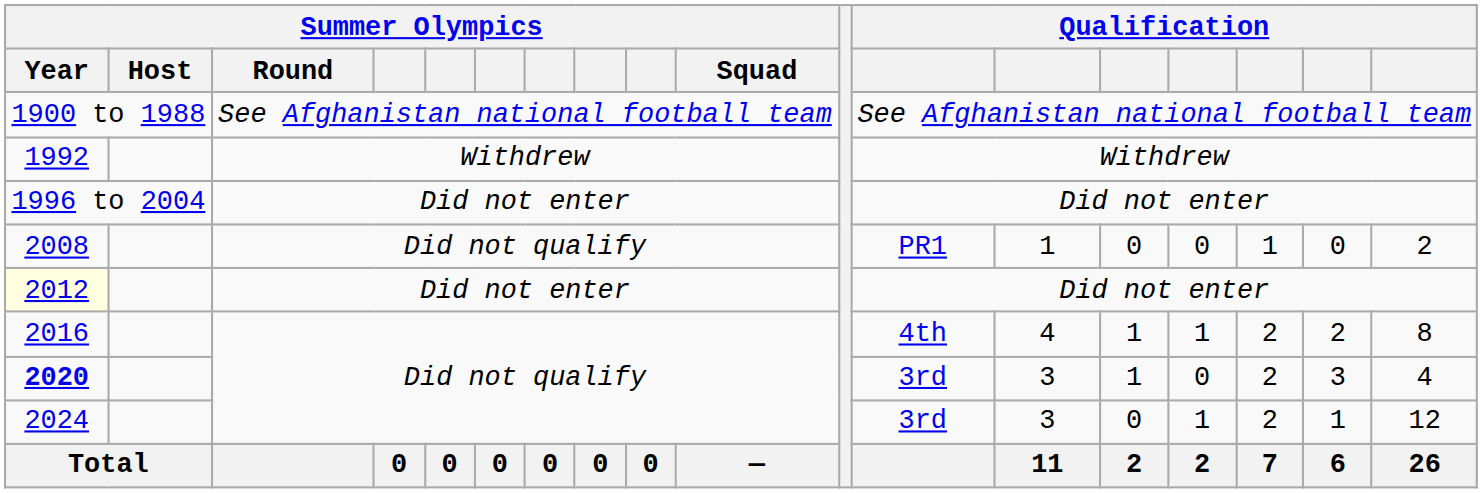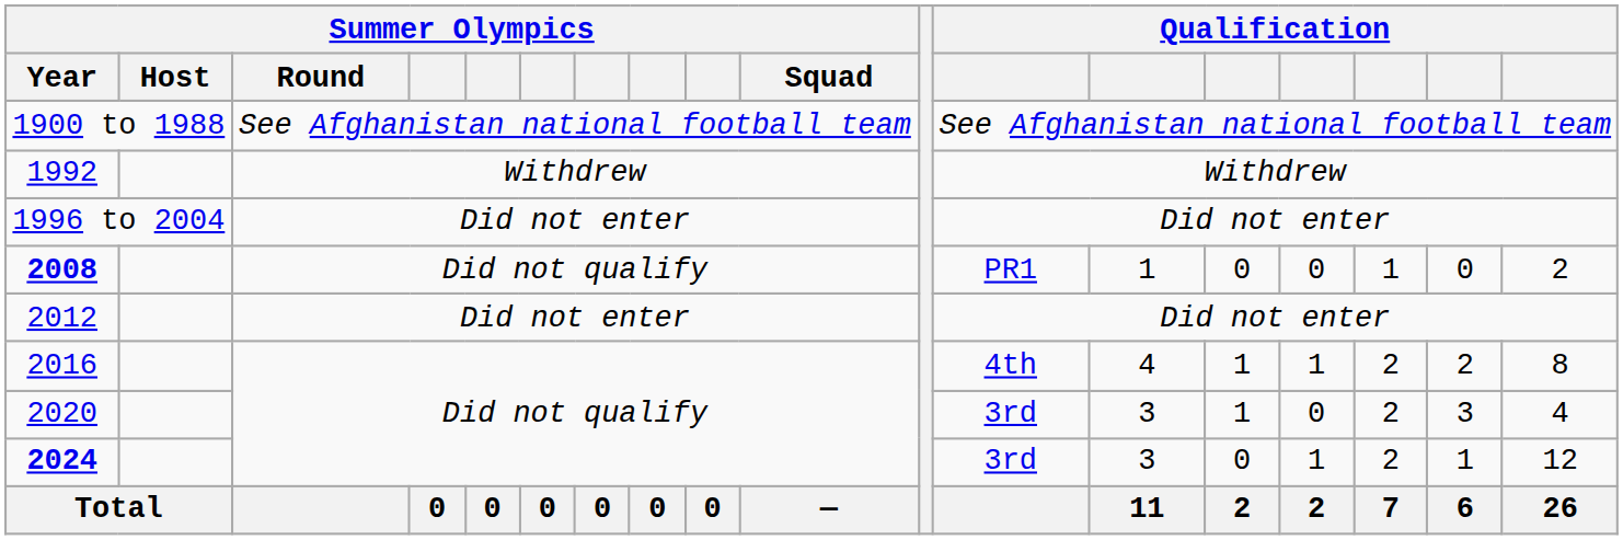2008 | Summer Olympics / Year: normal -> bold
2012 | Summer Olympics / Year: lightyellow background -> no background
2020 | Summer Olympics / Year: bold -> normal
2024 | Summer Olympics / Year: normal -> bold
